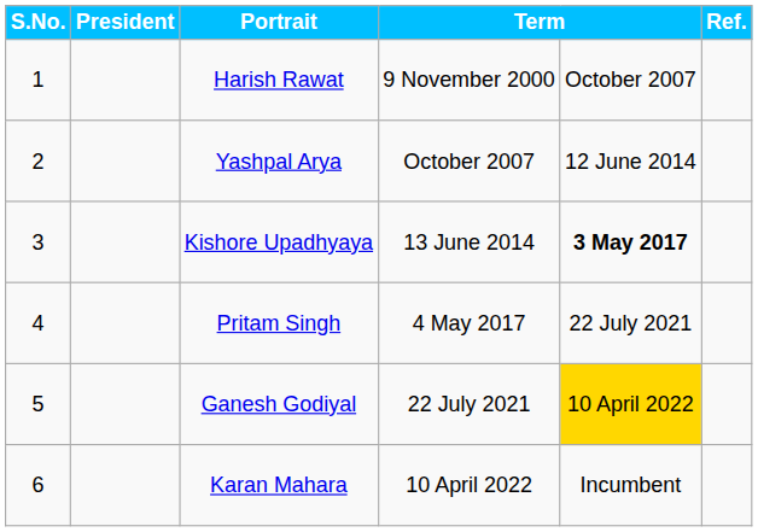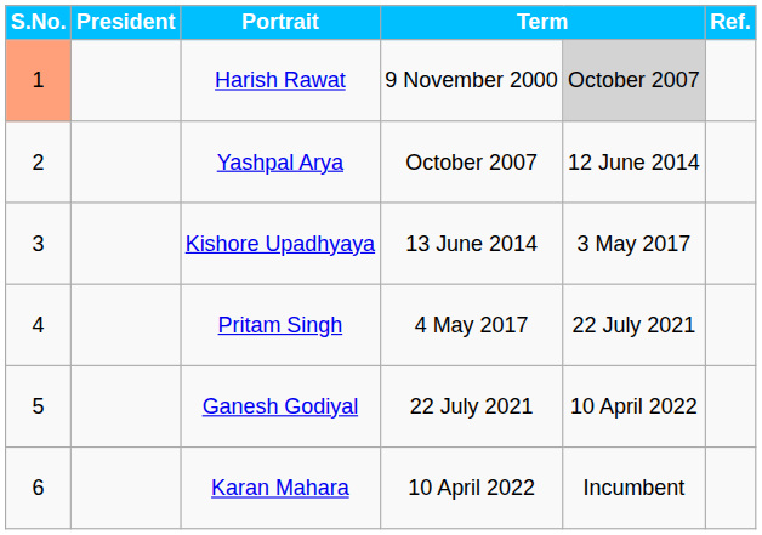Harish Rawat | S.No.: no background -> lightsalmon background
Harish Rawat | column 5: no background -> lightgrey background
Kishore Upadhyaya | column 5: bold -> normal
Ganesh Godiyal | column 5: gold background -> no background
